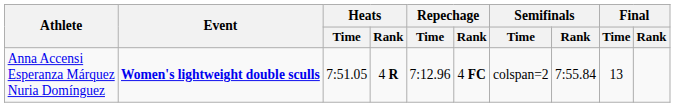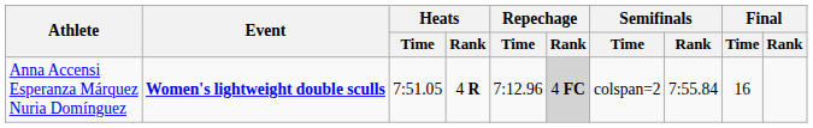Anna Accensi Esperanza Márquez Nuria Domínguez | Repechage / Rank: no background -> lightgrey background
Anna Accensi Esperanza Márquez Nuria Domínguez | Final / Time: 13 -> 16
